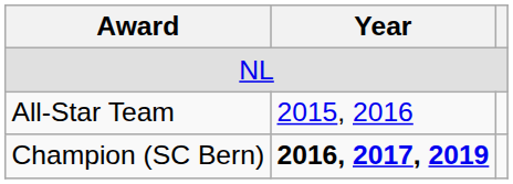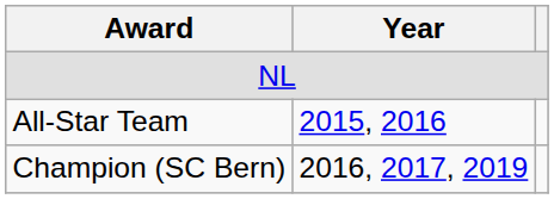Champion (SC Bern) | Year: bold -> normal
